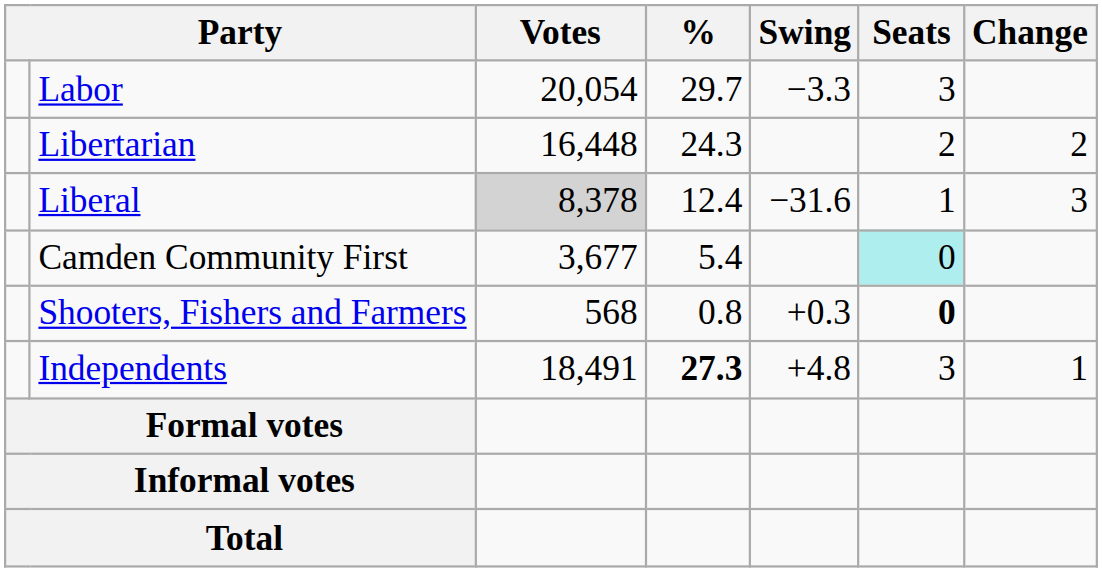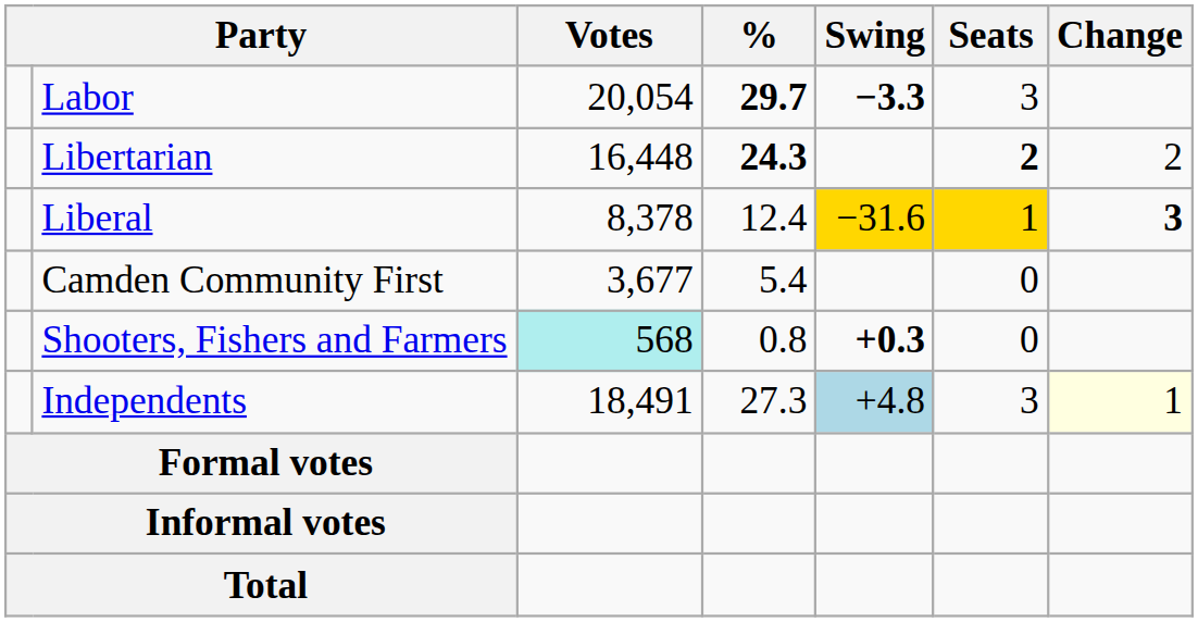Labor | %: normal -> bold
Labor | Swing: normal -> bold
Libertarian | %: normal -> bold
Libertarian | Seats: normal -> bold
Liberal | Votes: lightgrey background -> no background
Liberal | Swing: no background -> gold background
Liberal | Seats: no background -> gold background
Liberal | Change: normal -> bold
Camden Community First | Seats: paleturquoise background -> no background
Shooters, Fishers and Farmers | Votes: no background -> paleturquoise background
Shooters, Fishers and Farmers | Swing: normal -> bold
Shooters, Fishers and Farmers | Seats: bold -> normal
Independents | %: bold -> normal
Independents | Swing: no background -> lightblue background
Independents | Change: no background -> lightyellow background
